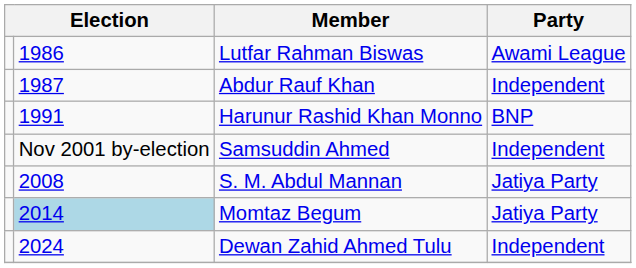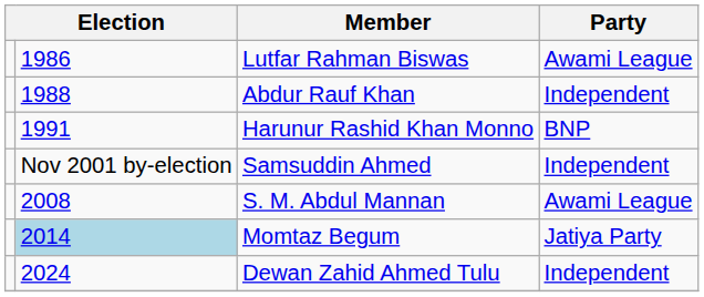Abdur Rauf Khan | column 2: 1987 -> 1988
S. M. Abdul Mannan | Party: Jatiya Party -> Awami League
